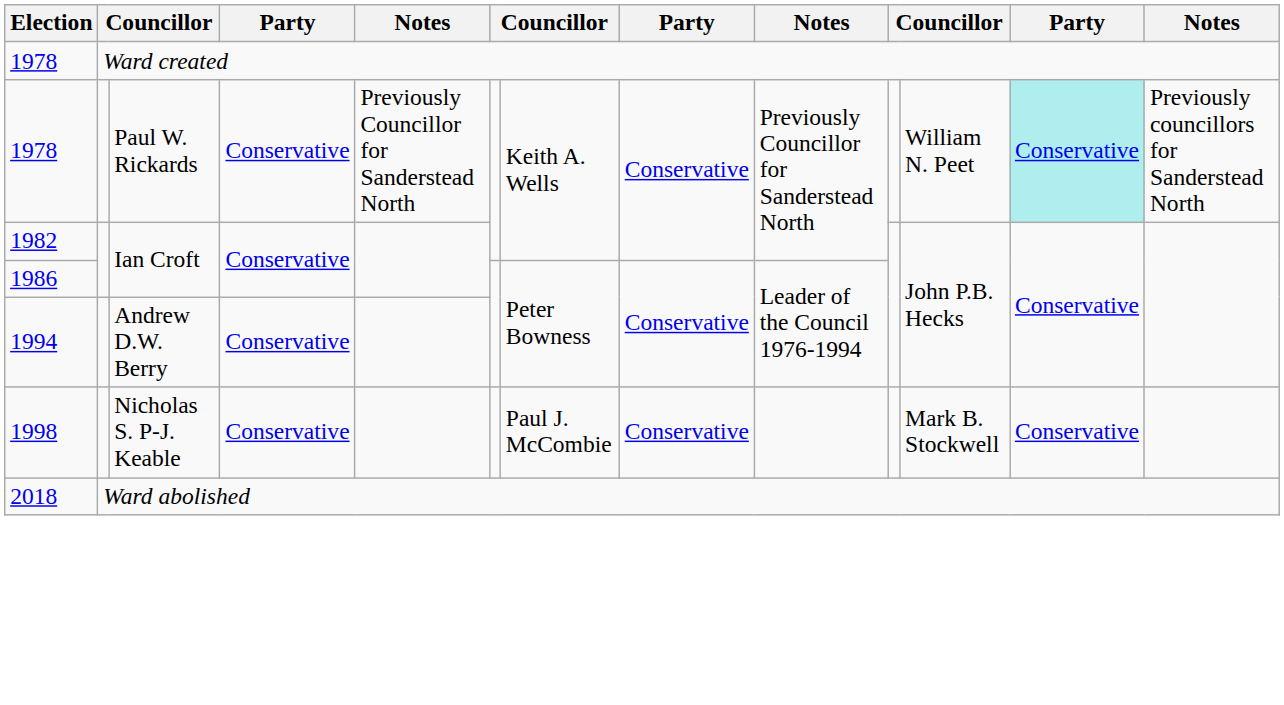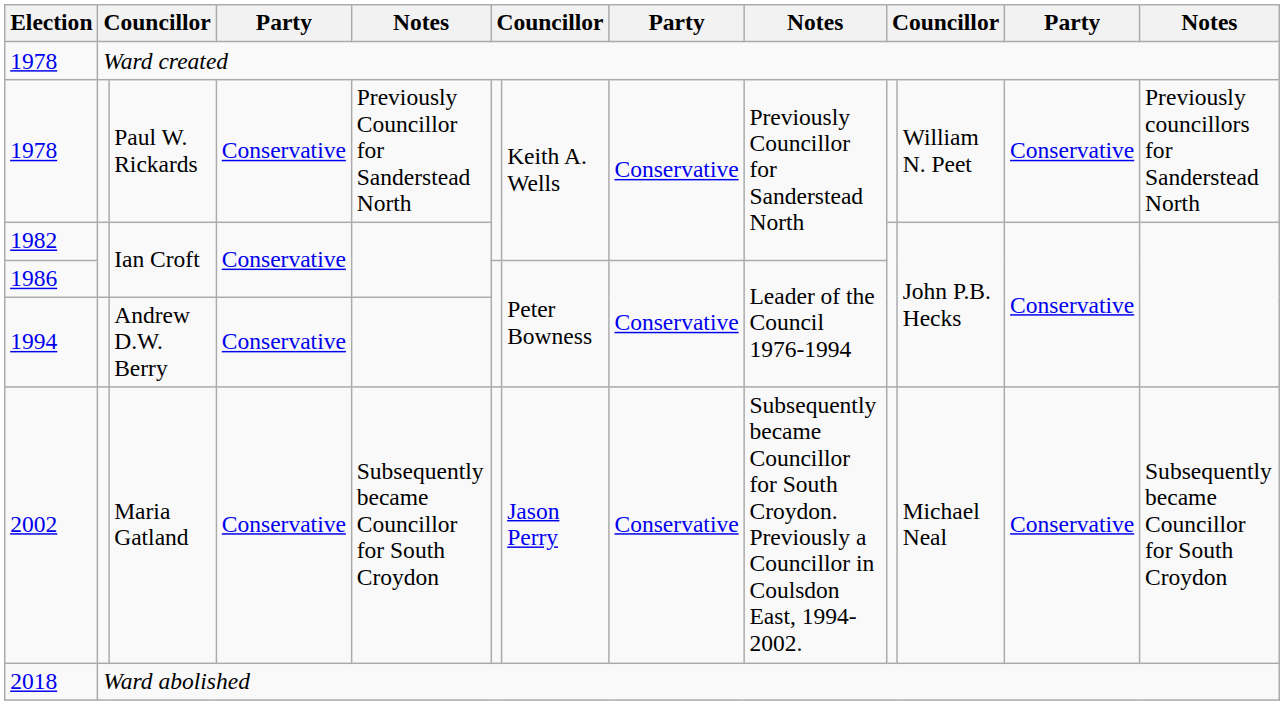1978 / Paul W. Rickards | column 12: paleturquoise background -> no background
- row: 1998 | Nicholas S. P-J. Keable | Conservative | Paul J. McCombie | Conservative | Mark B. Stockwell | Conservative
+ row: 2002 | Maria Gatland | Conservative | Subsequently became Councillor for South Croydon | Jason Perry | Conservative | Subsequently became Councillor for South Croydon. Previously a Councillor in Coulsdon East, 1994-2002. | Michael Neal | Conservative | Subsequently became Councillor for South Croydon
